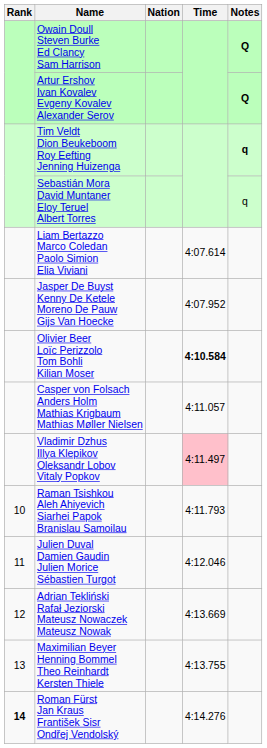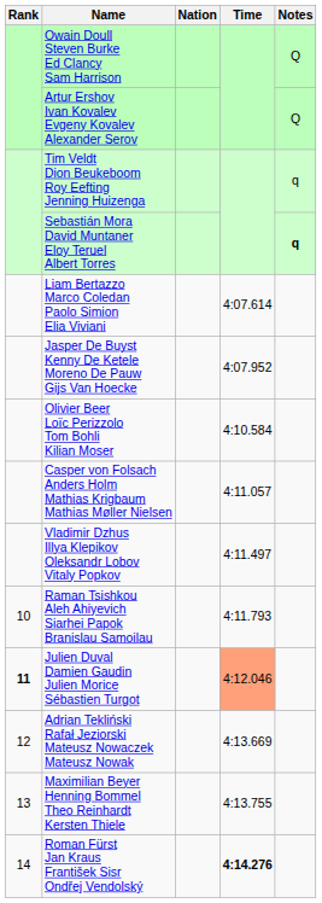Owain Doull Steven Burke Ed Clancy Sam Harrison | Notes: bold -> normal
Artur Ershov Ivan Kovalev Evgeny Kovalev Alexander Serov | Notes: bold -> normal
Tim Veldt Dion Beukeboom Roy Eefting Jenning Huizenga | Notes: bold -> normal
Sebastián Mora David Muntaner Eloy Teruel Albert Torres | Notes: normal -> bold
Olivier Beer Loïc Perizzolo Tom Bohli Kilian Moser | Time: bold -> normal
Vladimir Dzhus Illya Klepikov Oleksandr Lobov Vitaly Popkov | Time: pink background -> no background
Julien Duval Damien Gaudin Julien Morice Sébastien Turgot | Rank: normal -> bold
Julien Duval Damien Gaudin Julien Morice Sébastien Turgot | Time: no background -> lightsalmon background
Roman Fürst Jan Kraus František Sisr Ondřej Vendolský | Rank: bold -> normal
Roman Fürst Jan Kraus František Sisr Ondřej Vendolský | Time: normal -> bold
